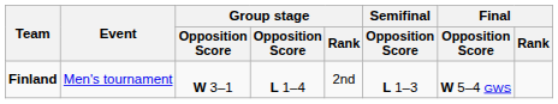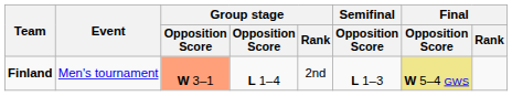Finland | column 3: no background -> lightsalmon background
Finland | Final / Opposition Score: no background -> khaki background
